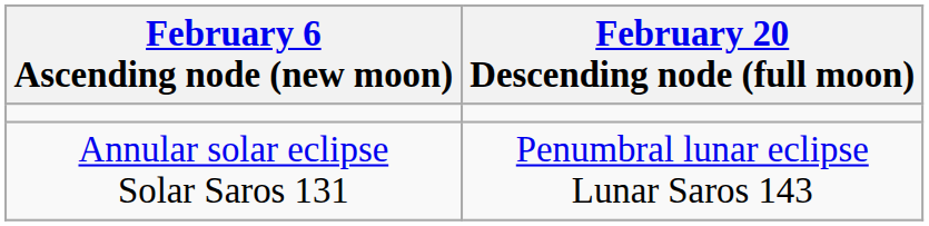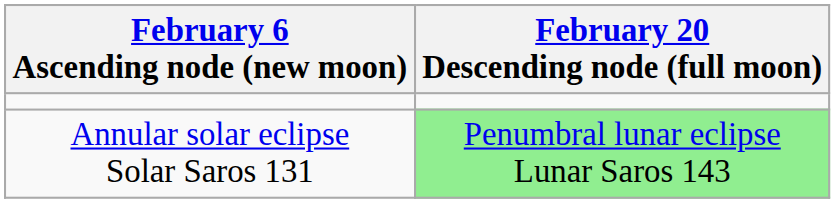Annular solar eclipse Solar Saros 131 | February 20 Descending node (full moon): no background -> lightgreen background
